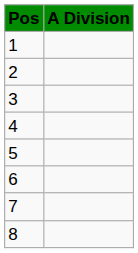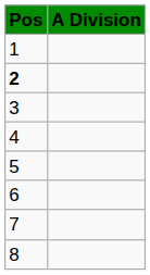2 | Pos: normal -> bold
